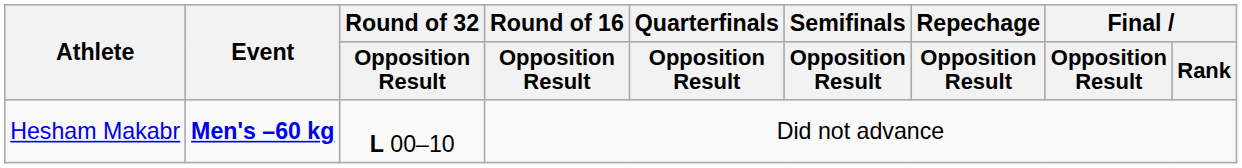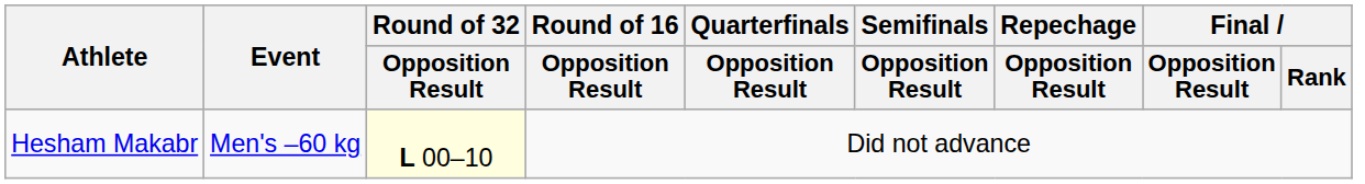Hesham Makabr | Event: bold -> normal
Hesham Makabr | Round of 32 / Opposition Result: no background -> lightyellow background
